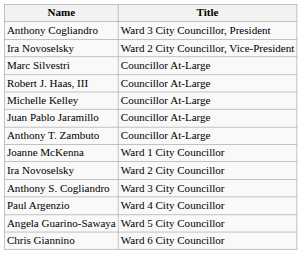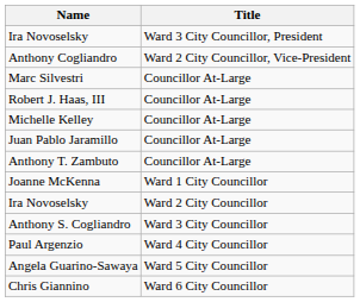row 2 | Name: Anthony Cogliandro -> Ira Novoselsky
row 3 | Name: Ira Novoselsky -> Anthony Cogliandro
